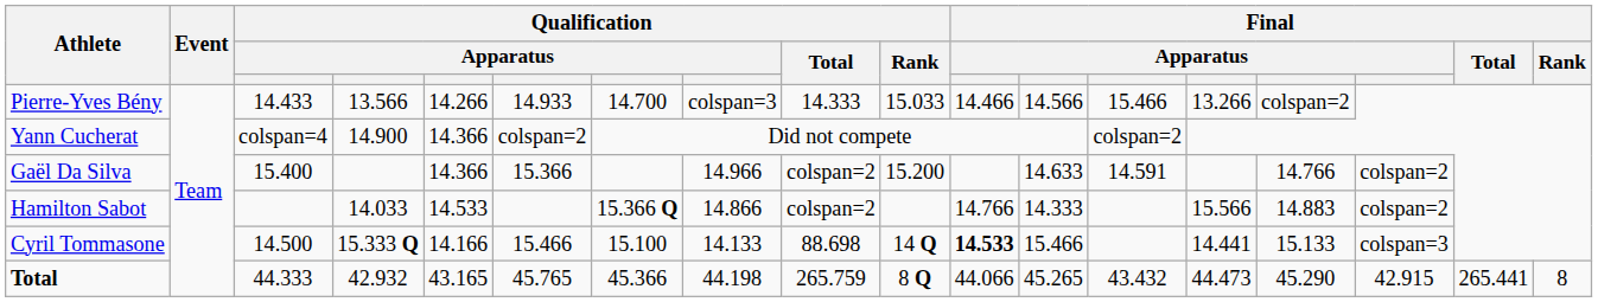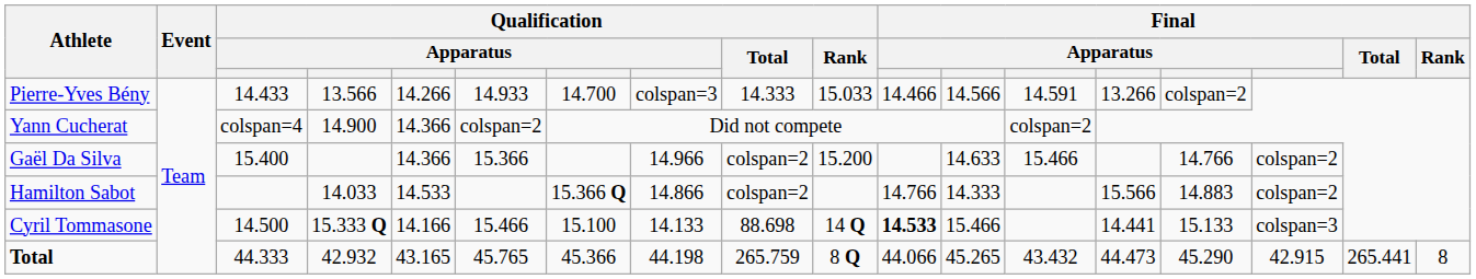Pierre-Yves Bény | column 13: 15.466 -> 14.591
Gaël Da Silva | column 13: 14.591 -> 15.466
